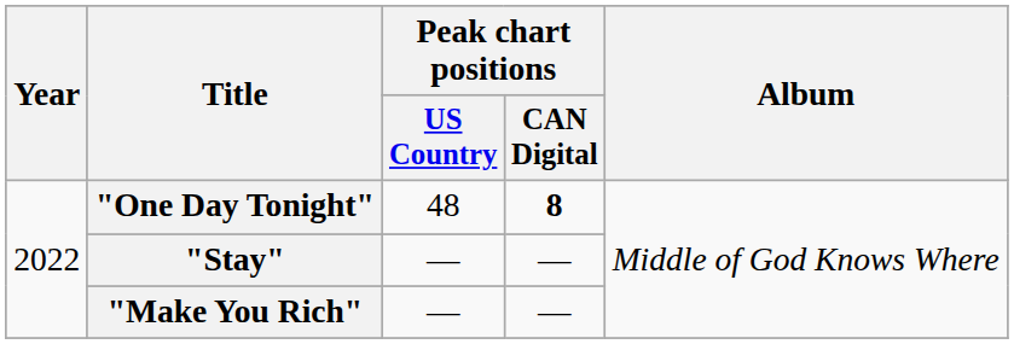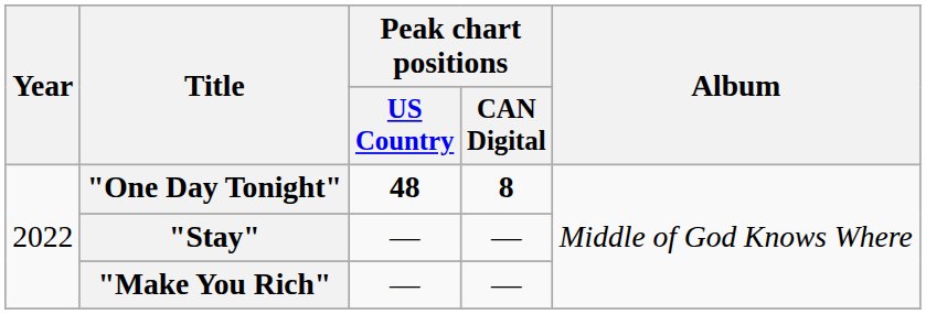"One Day Tonight" | Peak chart positions / US Country: normal -> bold
